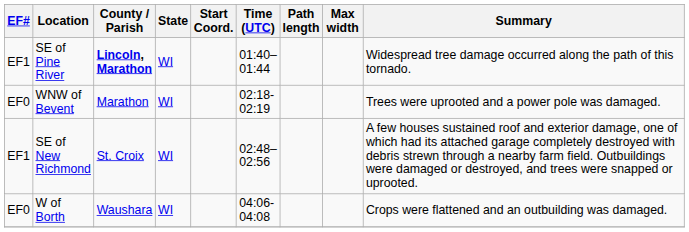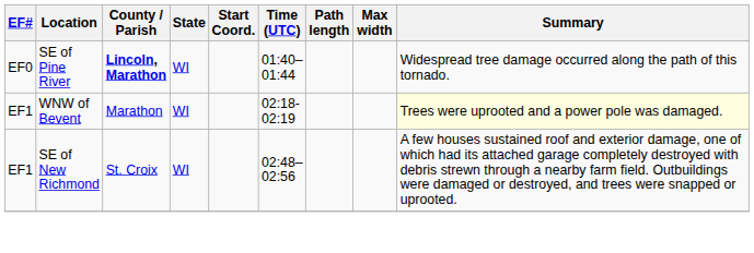SE of Pine River | EF#: EF1 -> EF0
WNW of Bevent | EF#: EF0 -> EF1
WNW of Bevent | Summary: no background -> lightyellow background
- row: EF0 | W of Borth | Waushara | WI | 04:06-04:08 | Crops were flattened and an outbuilding was damaged.
